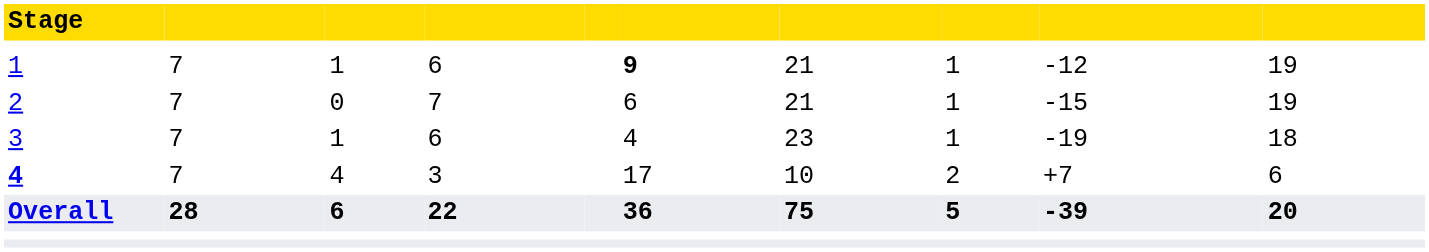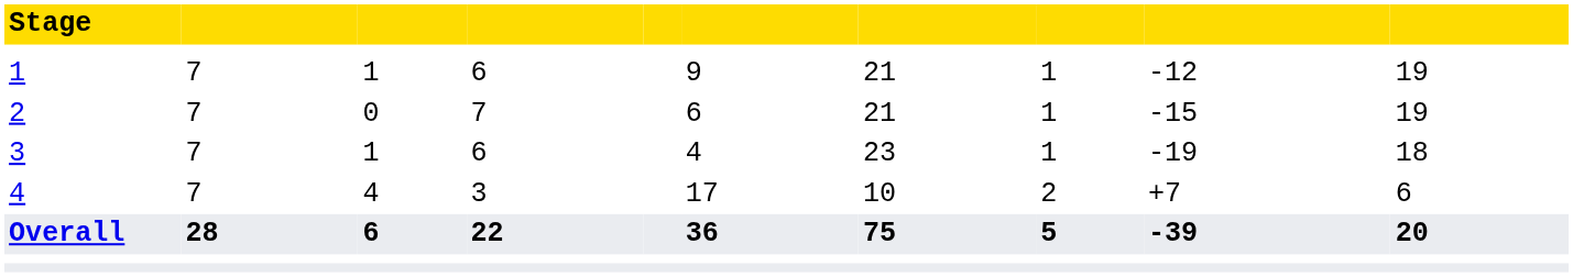row 2 | column 5: bold -> normal
row 5 | Stage: bold -> normal
